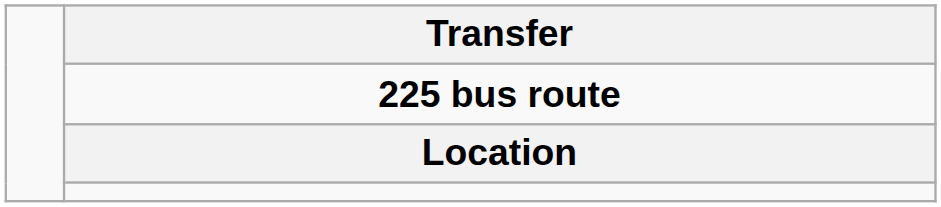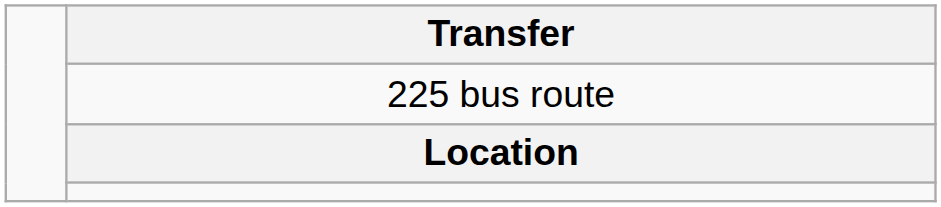225 bus route | Transfer: bold -> normal
